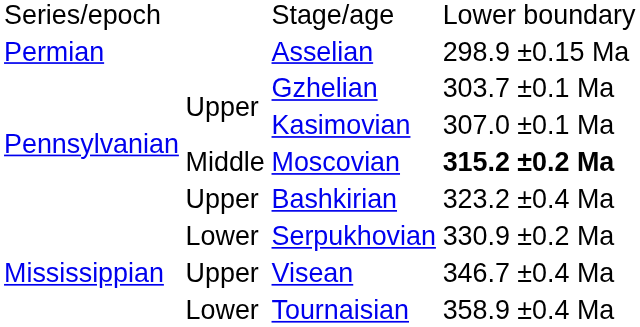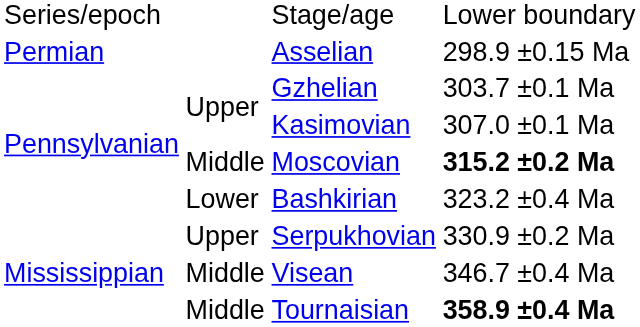Bashkirian | column 2: Upper -> Lower
Serpukhovian | column 2: Lower -> Upper
Visean | column 2: Upper -> Middle
Tournaisian | column 2: Lower -> Middle
Tournaisian | column 4: normal -> bold
